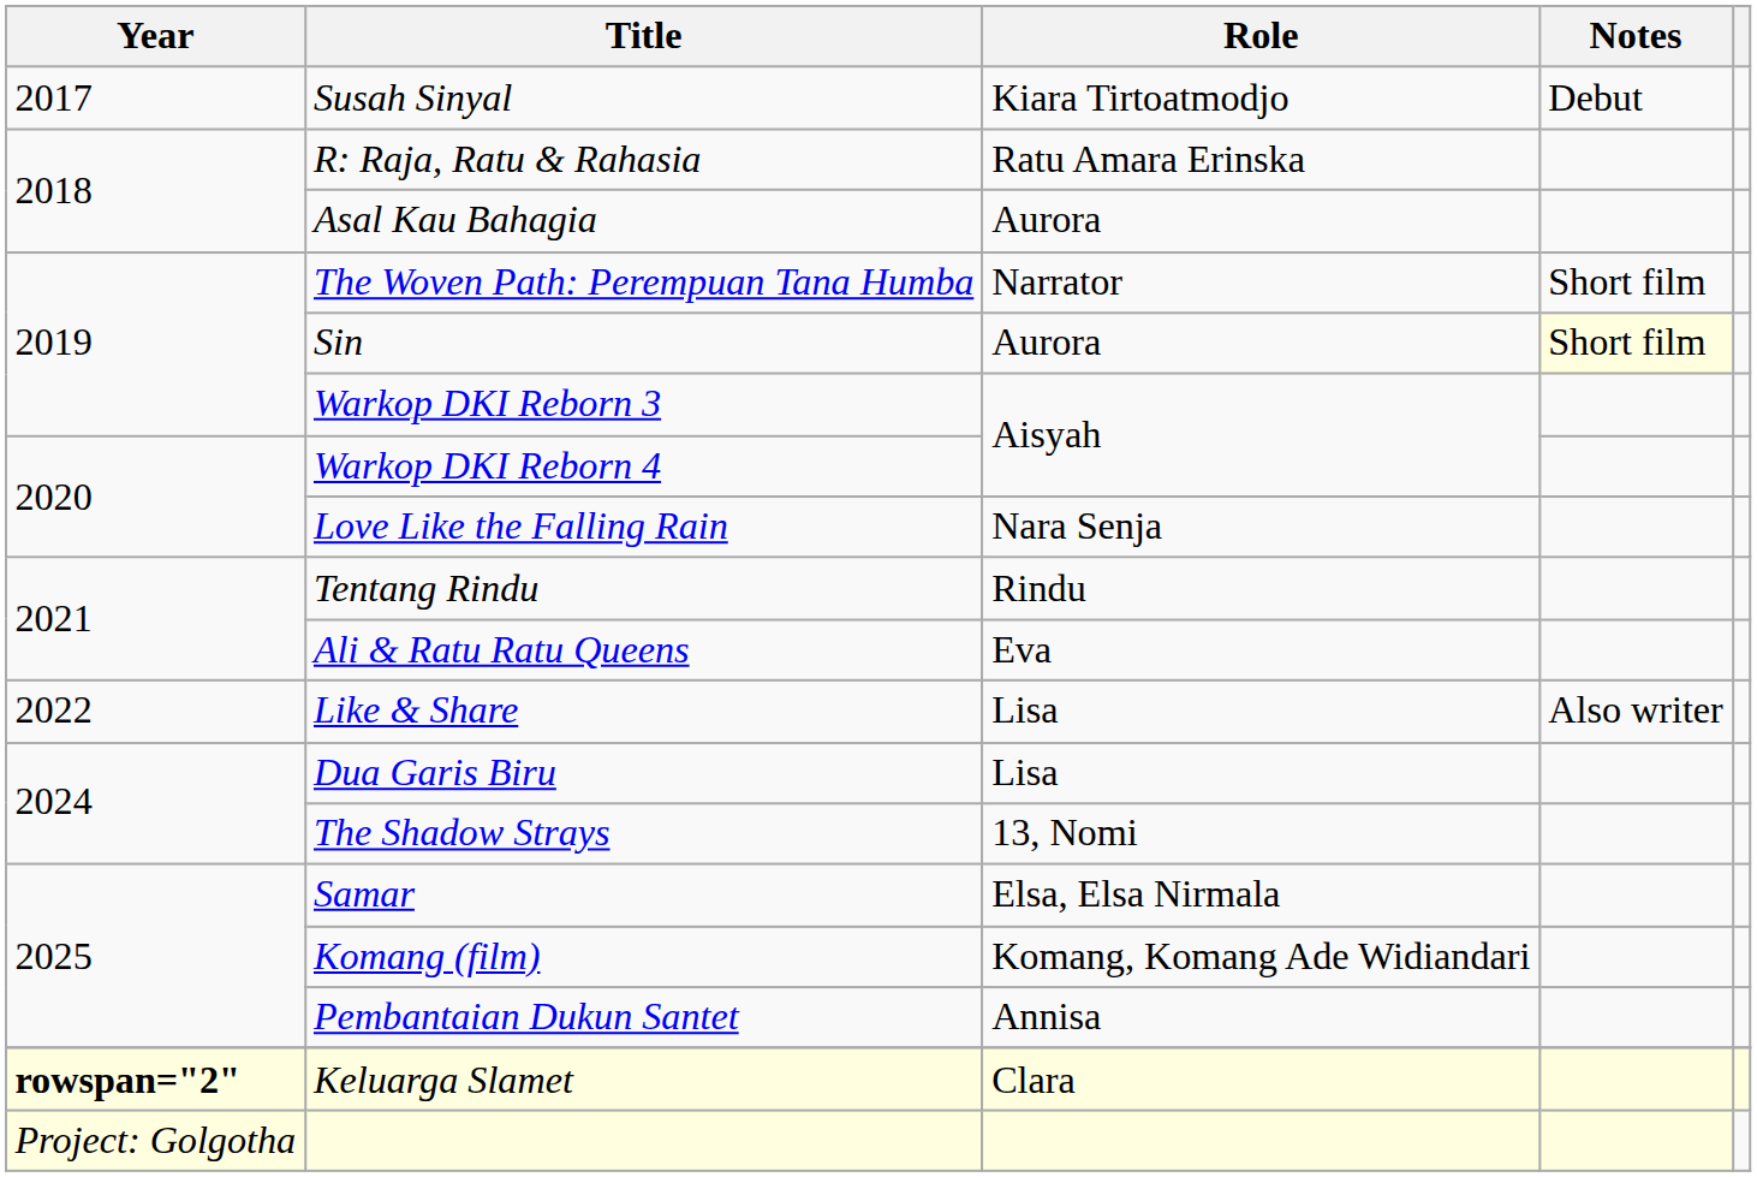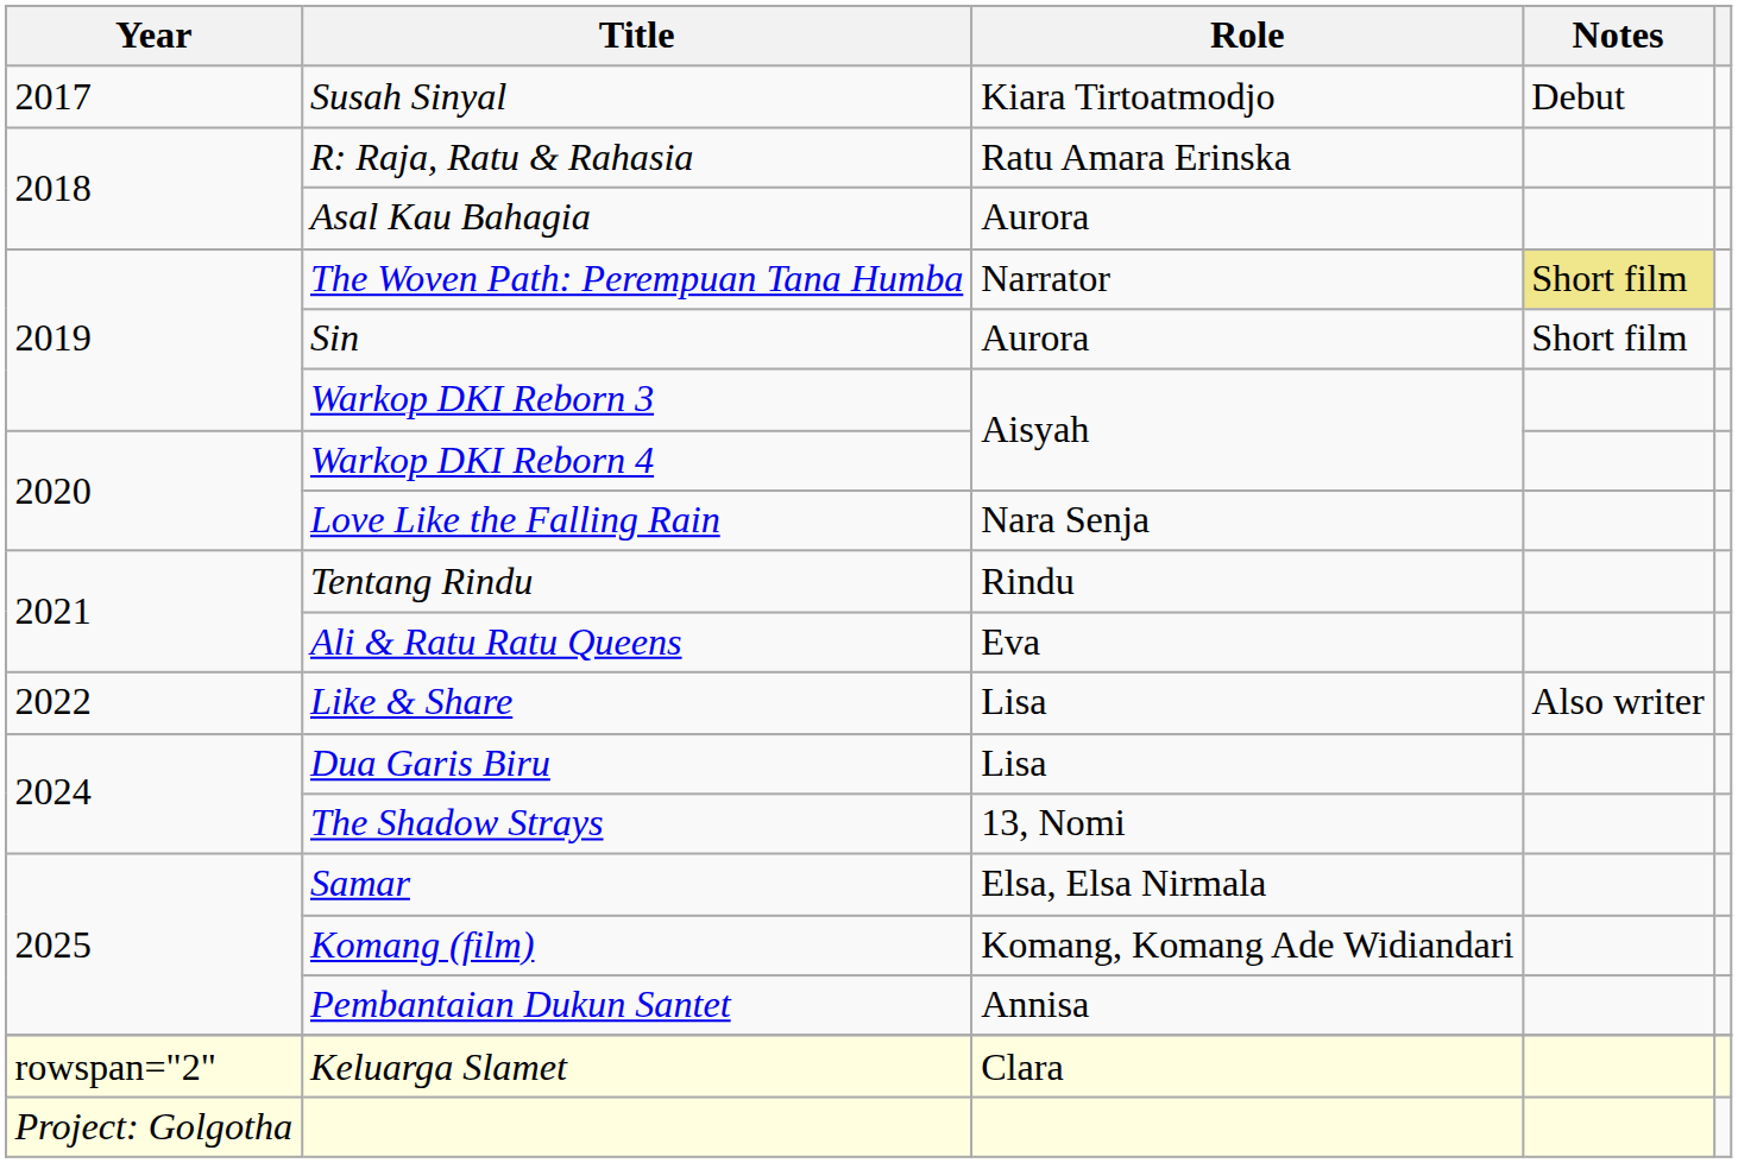The Woven Path: Perempuan Tana Humba | Notes: no background -> khaki background
Sin | Notes: lightyellow background -> no background
Keluarga Slamet | Year: bold -> normal
